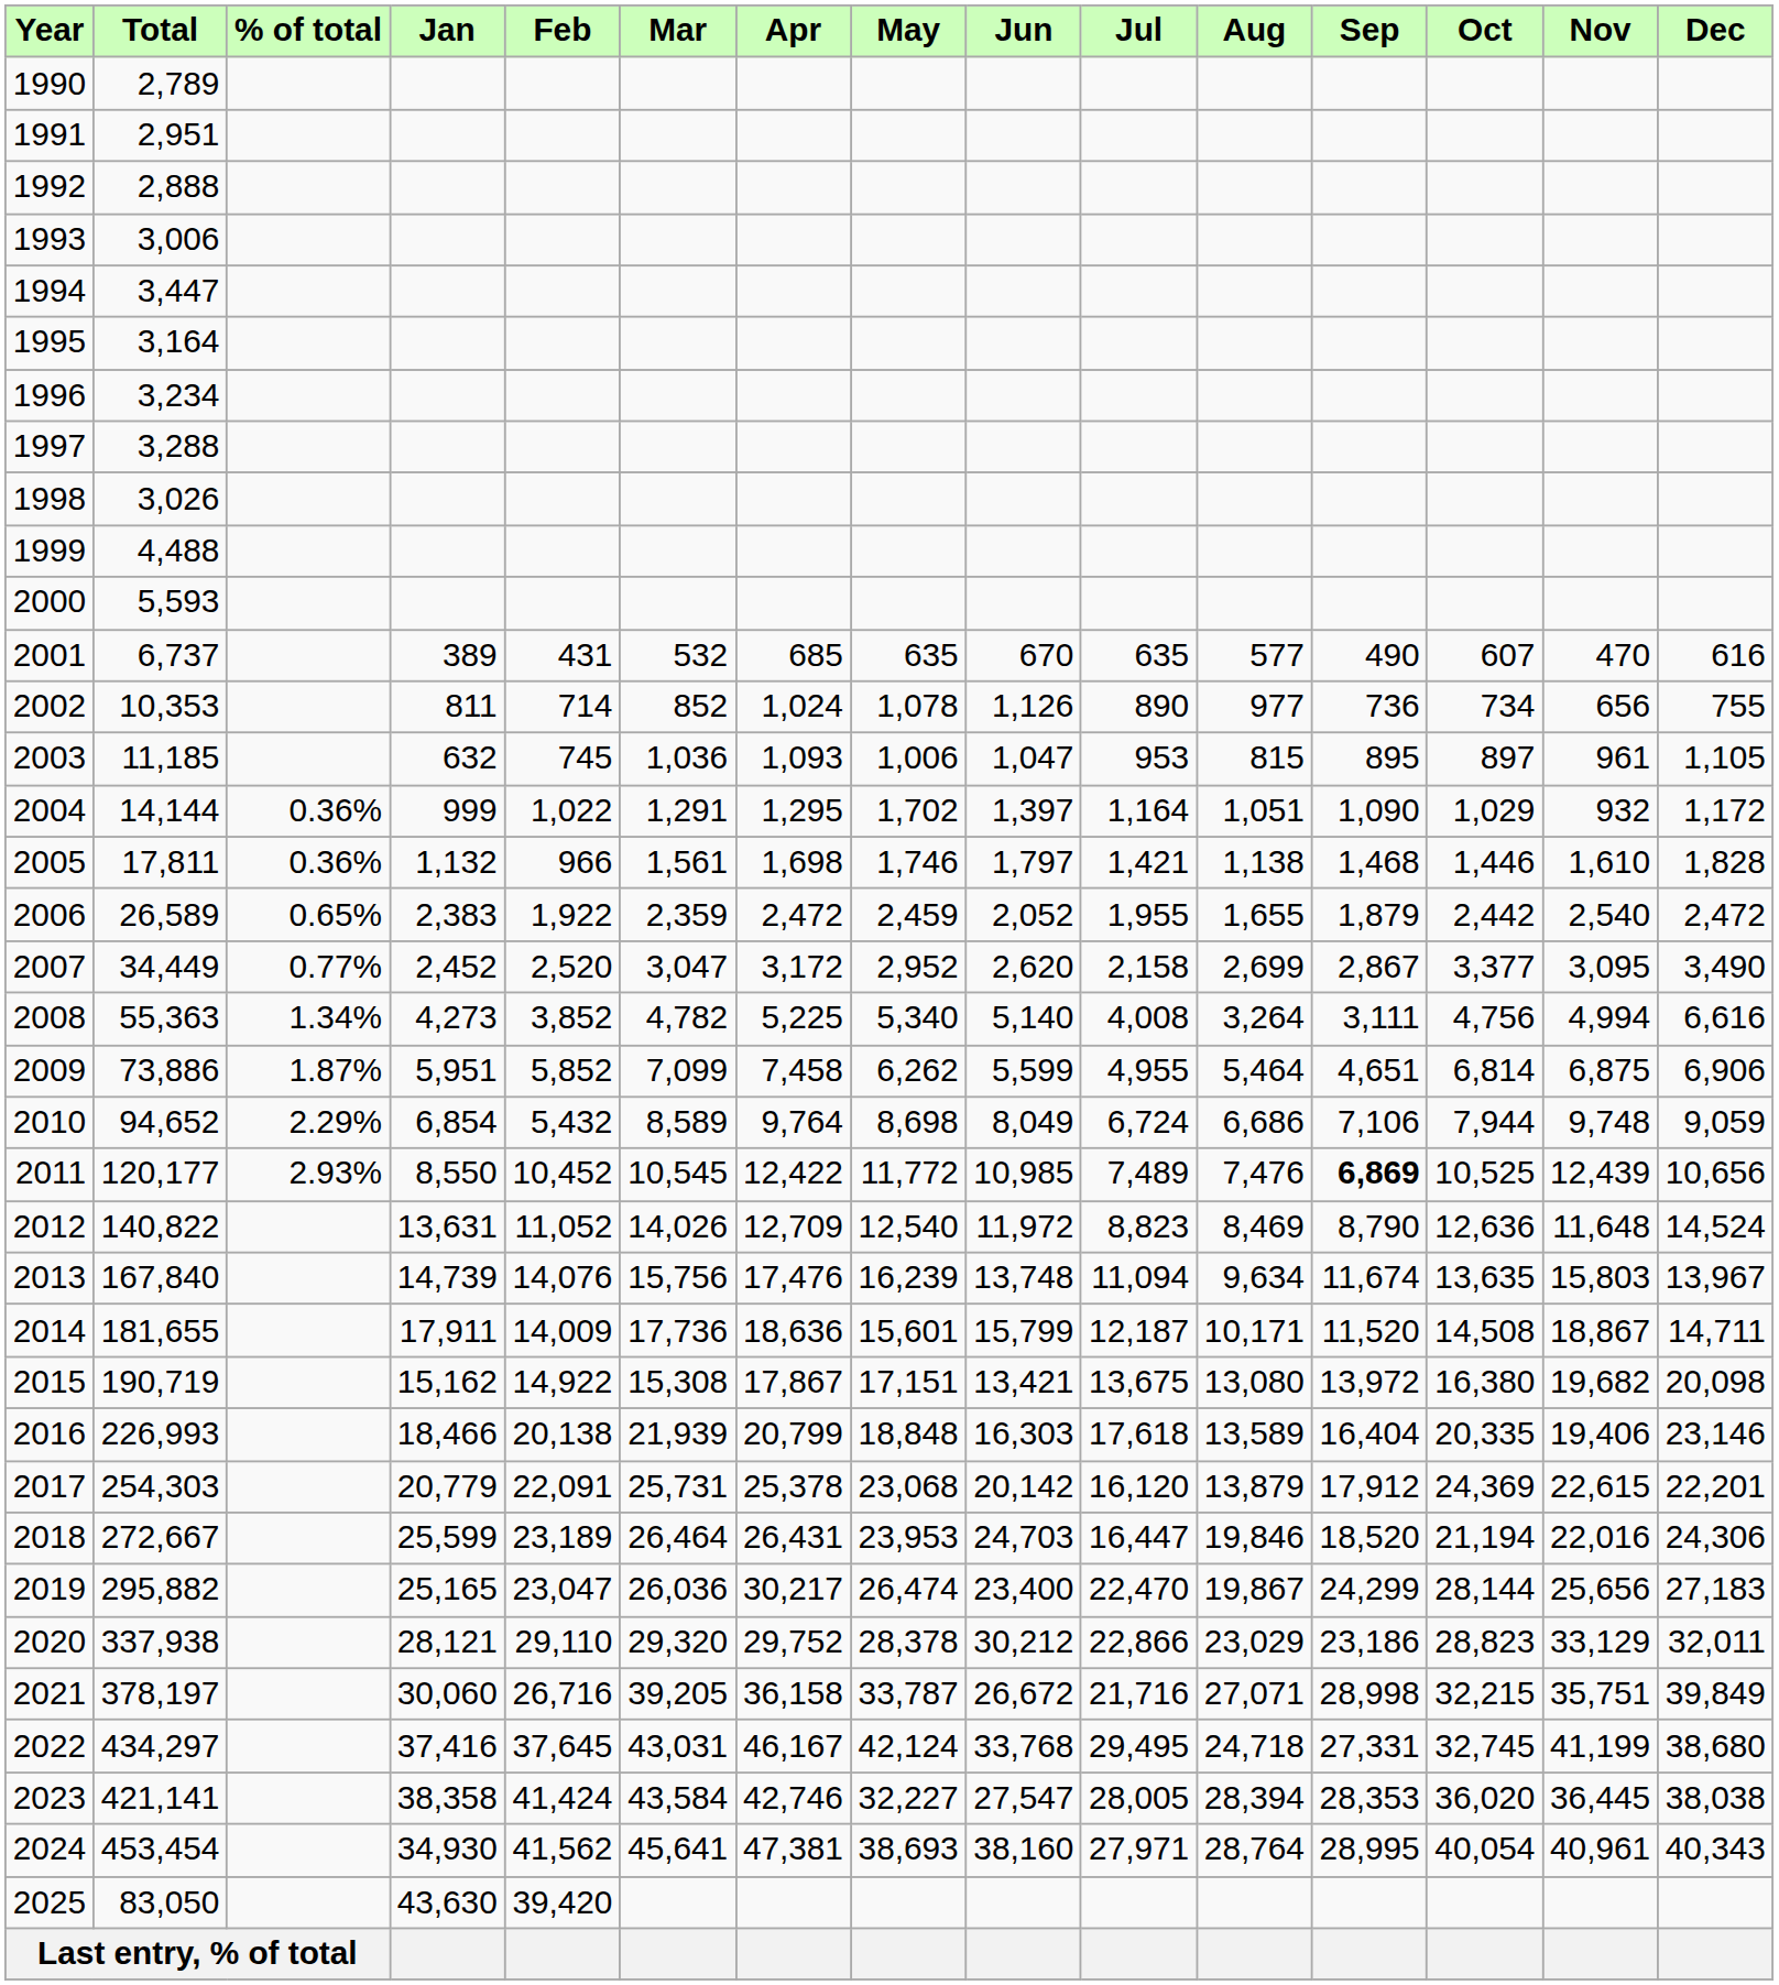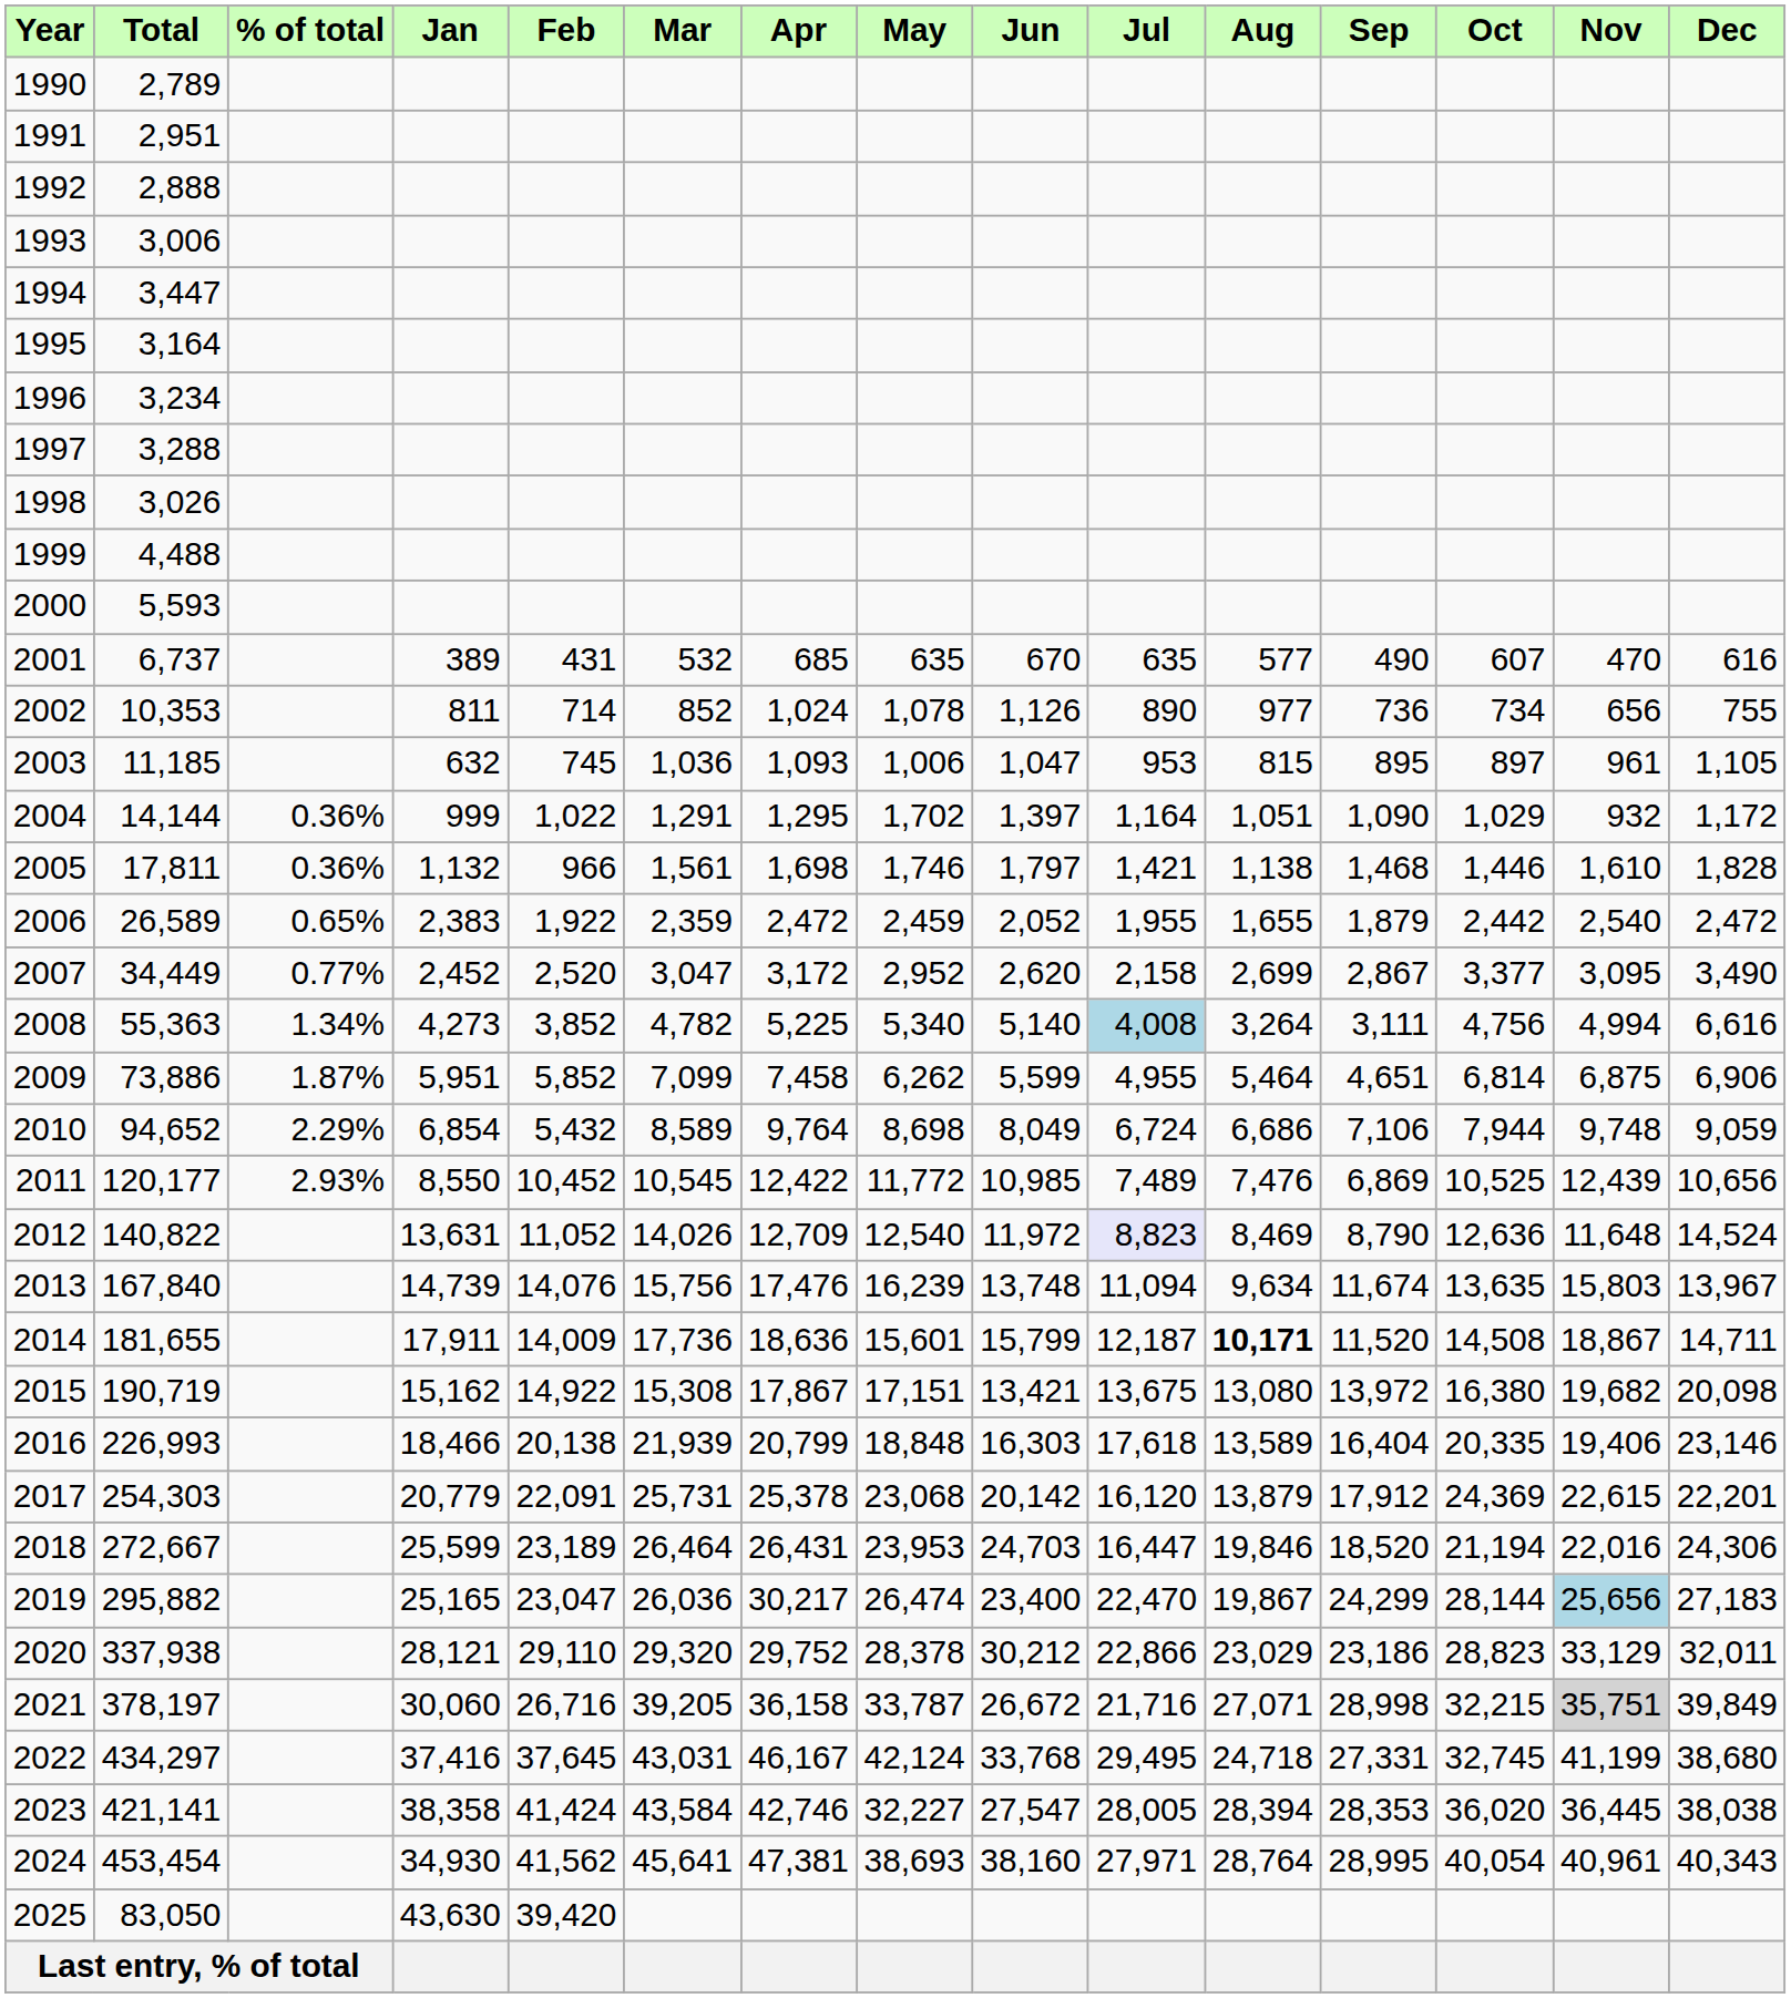2008 | Jul: no background -> lightblue background
2011 | Sep: bold -> normal
2012 | Jul: no background -> lavender background
2014 | Aug: normal -> bold
2019 | Nov: no background -> lightblue background
2021 | Nov: no background -> lightgrey background
